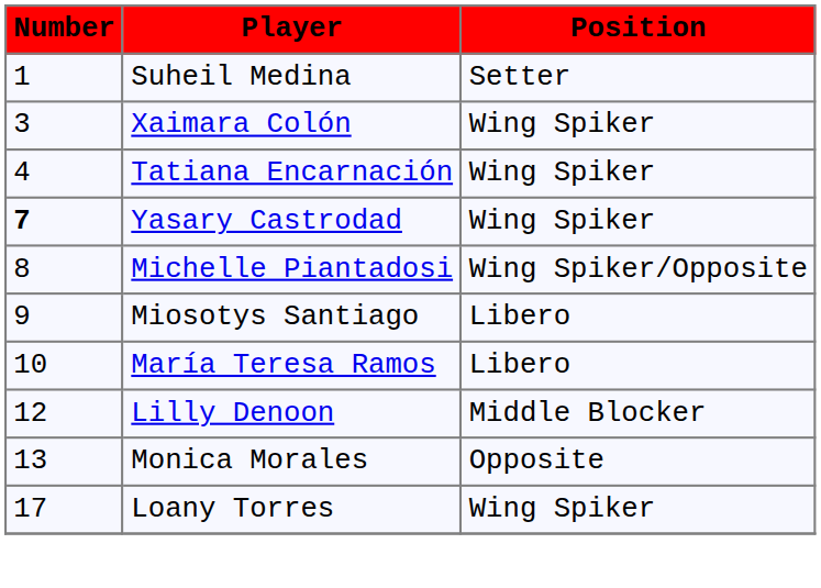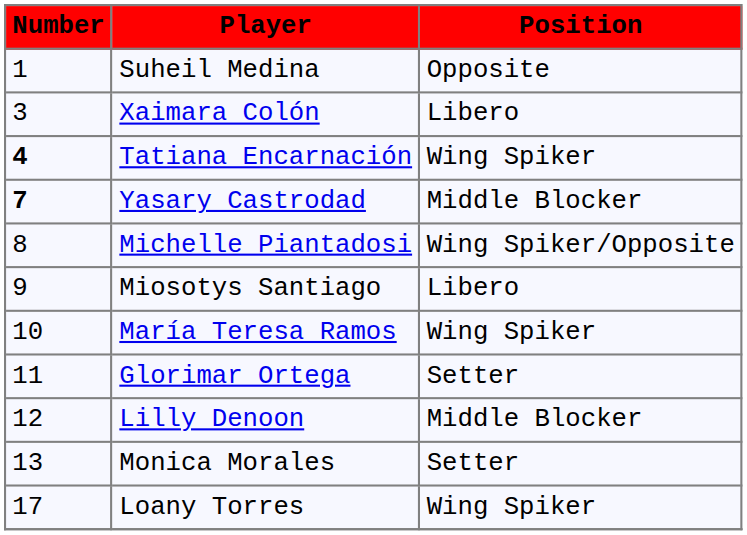Suheil Medina | Position: Setter -> Opposite
Xaimara Colón | Position: Wing Spiker -> Libero
Tatiana Encarnación | Number: normal -> bold
Yasary Castrodad | Position: Wing Spiker -> Middle Blocker
María Teresa Ramos | Position: Libero -> Wing Spiker
+ row: 11 | Glorimar Ortega | Setter
Monica Morales | Position: Opposite -> Setter
